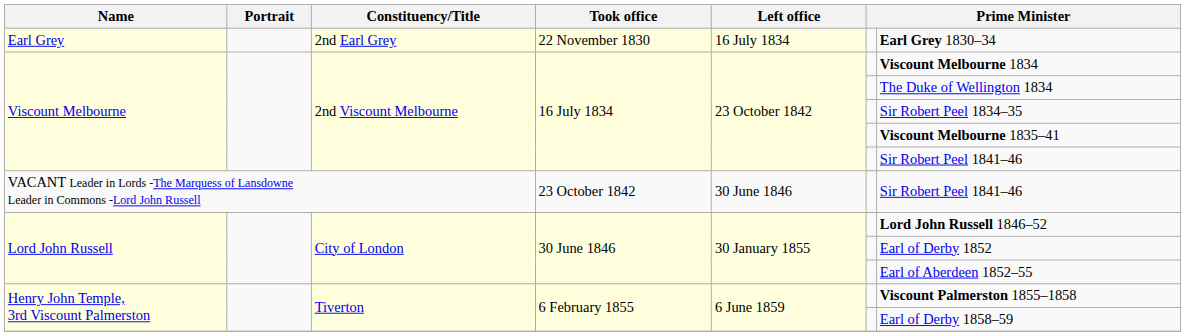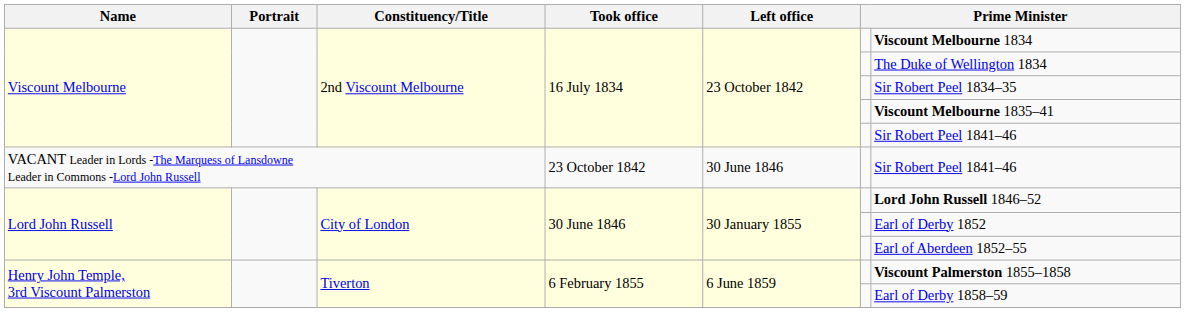- row: Earl Grey | 2nd Earl Grey | 22 November 1830 | 16 July 1834 | Earl Grey 1830–34
